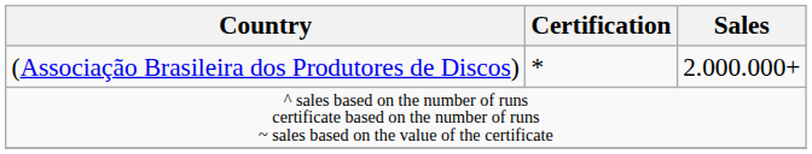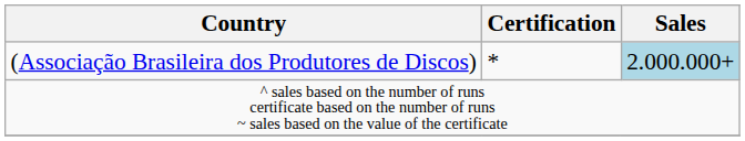(Associação Brasileira dos Produtores de Discos) | Sales: no background -> lightblue background
